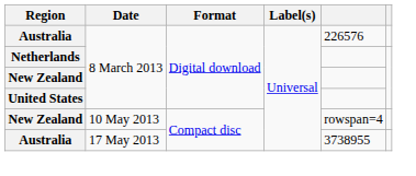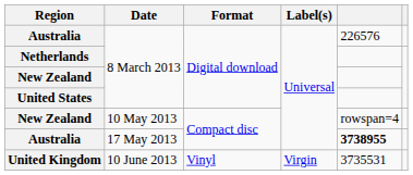Australia / 17 May 2013 | column 5: normal -> bold
+ row: United Kingdom | 10 June 2013 | Vinyl | Virgin | 3735531
